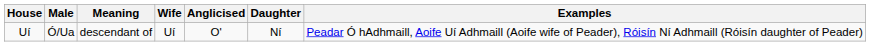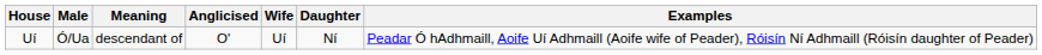columns swapped: Anglicised <-> Wife
